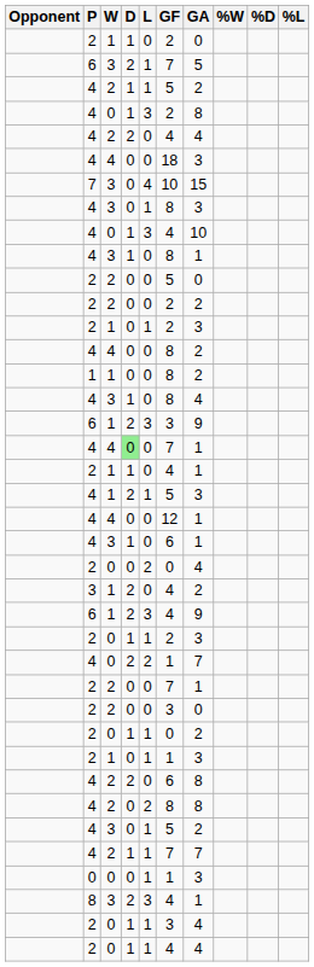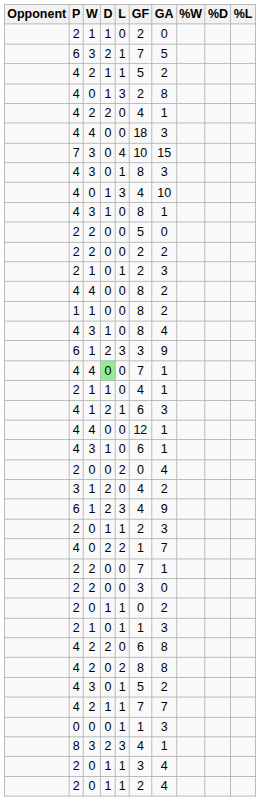row 6 | GA: 4 -> 1
row 21 | GF: 5 -> 6
row 40 | GF: 4 -> 2
